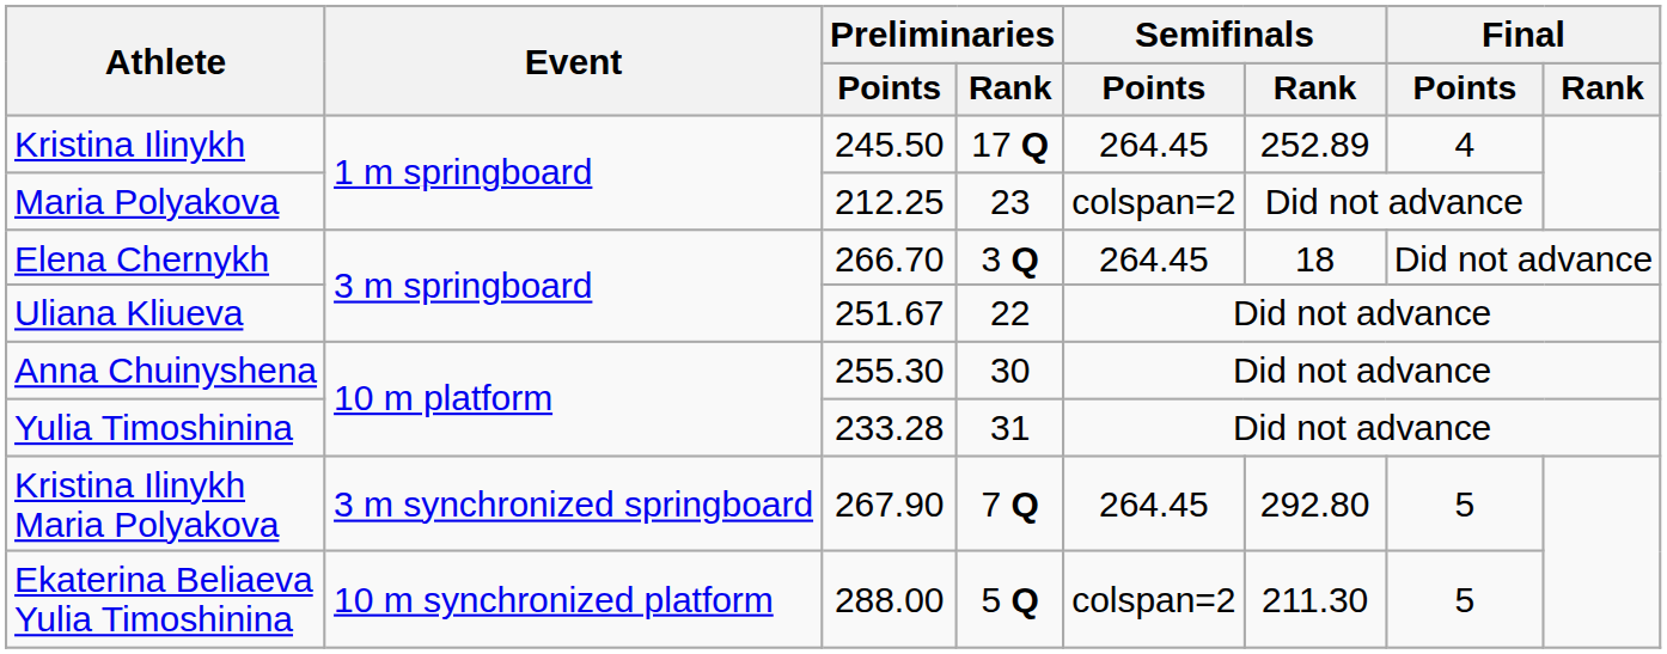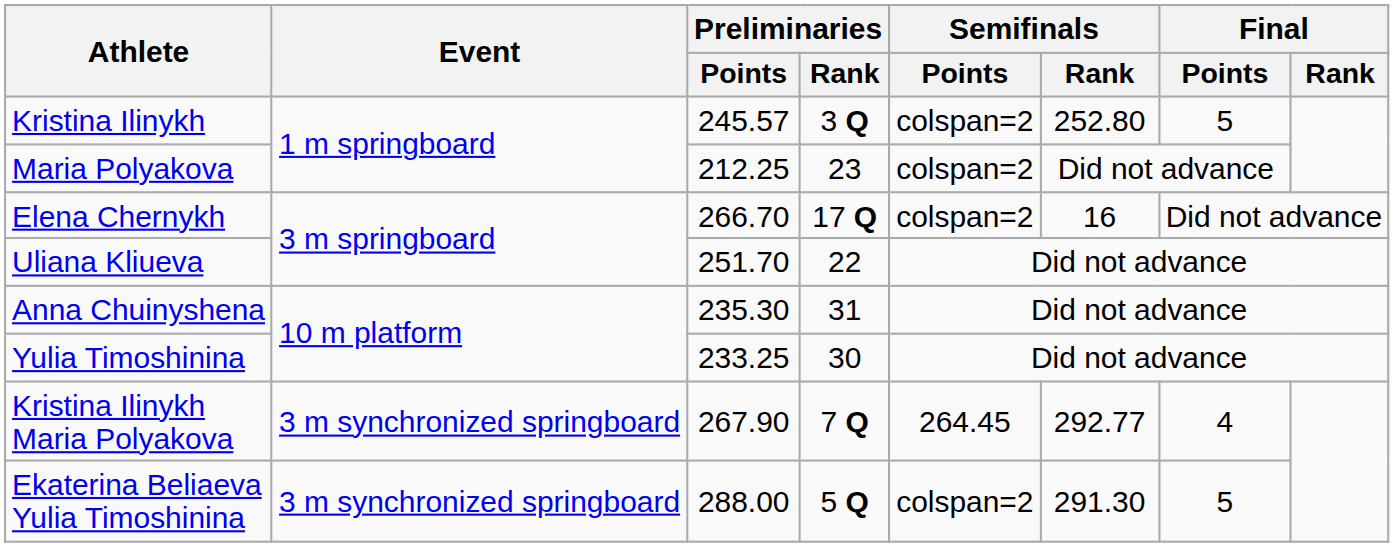Kristina Ilinykh | Preliminaries / Points: 245.50 -> 245.57
Kristina Ilinykh | Preliminaries / Rank: 17 Q -> 3 Q
Kristina Ilinykh | Semifinals / Points: 264.45 -> colspan=2
Kristina Ilinykh | Semifinals / Rank: 252.89 -> 252.80
Kristina Ilinykh | Final / Points: 4 -> 5
Elena Chernykh | Preliminaries / Rank: 3 Q -> 17 Q
Elena Chernykh | Semifinals / Points: 264.45 -> colspan=2
Elena Chernykh | Semifinals / Rank: 18 -> 16
Uliana Kliueva | Preliminaries / Points: 251.67 -> 251.70
Anna Chuinyshena | Preliminaries / Points: 255.30 -> 235.30
Anna Chuinyshena | Preliminaries / Rank: 30 -> 31
Yulia Timoshinina | Preliminaries / Points: 233.28 -> 233.25
Yulia Timoshinina | Preliminaries / Rank: 31 -> 30
Kristina Ilinykh Maria Polyakova | Semifinals / Rank: 292.80 -> 292.77
Kristina Ilinykh Maria Polyakova | Final / Points: 5 -> 4
Ekaterina Beliaeva Yulia Timoshinina | Event: 10 m synchronized platform -> 3 m synchronized springboard
Ekaterina Beliaeva Yulia Timoshinina | Semifinals / Rank: 211.30 -> 291.30
